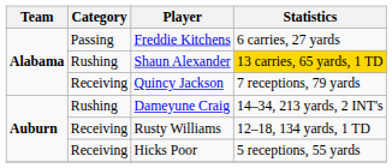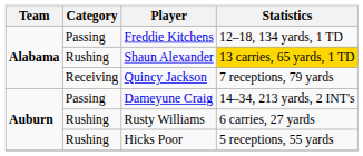Freddie Kitchens | Statistics: 6 carries, 27 yards -> 12–18, 134 yards, 1 TD
Dameyune Craig | Category: Rushing -> Passing
Rusty Williams | Category: Receiving -> Rushing
Rusty Williams | Statistics: 12–18, 134 yards, 1 TD -> 6 carries, 27 yards
Hicks Poor | Category: Receiving -> Rushing
